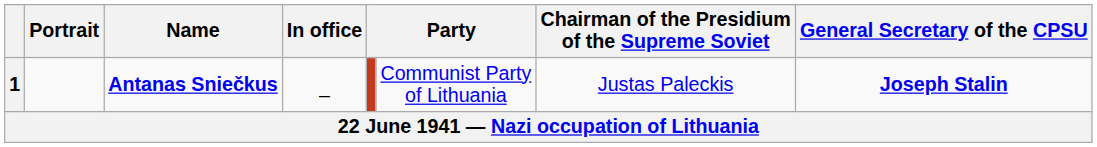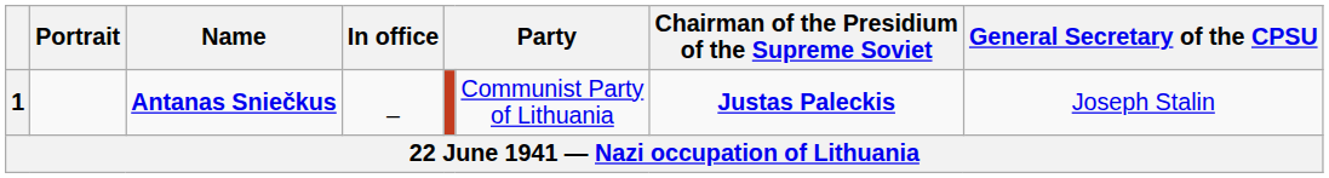1 | Chairman of the Presidium of the Supreme Soviet: normal -> bold
1 | General Secretary of the CPSU: bold -> normal
